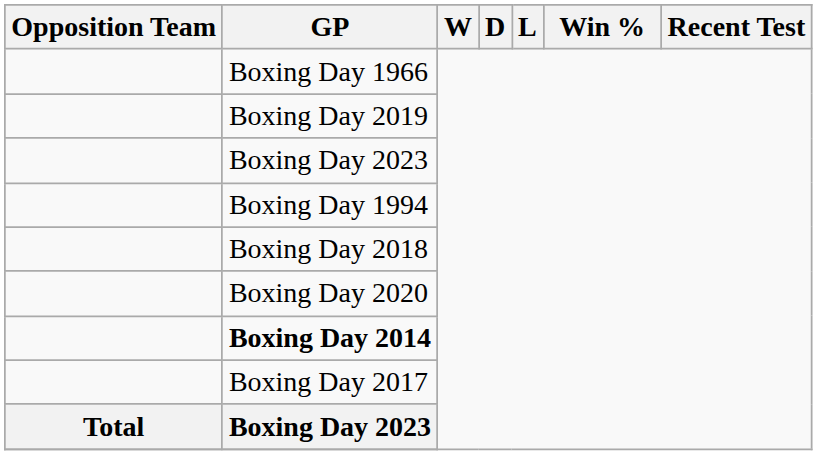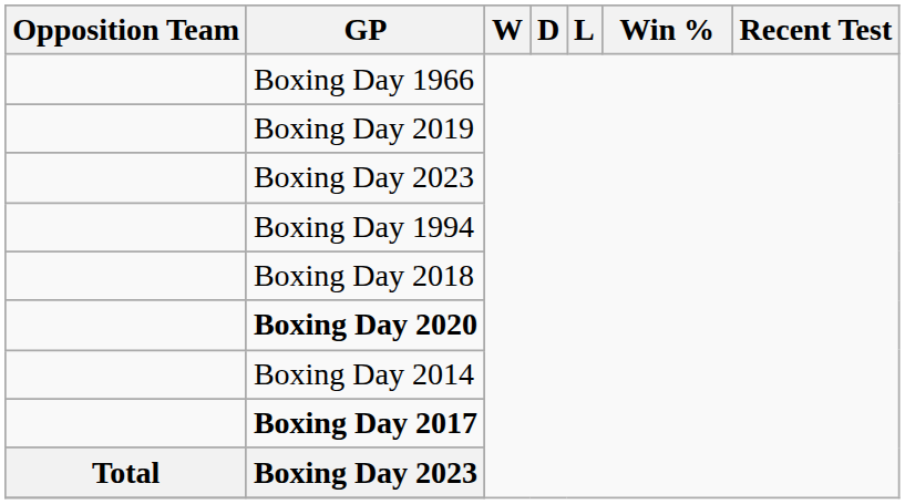Boxing Day 2020 | GP: normal -> bold
Boxing Day 2014 | GP: bold -> normal
Boxing Day 2017 | GP: normal -> bold
